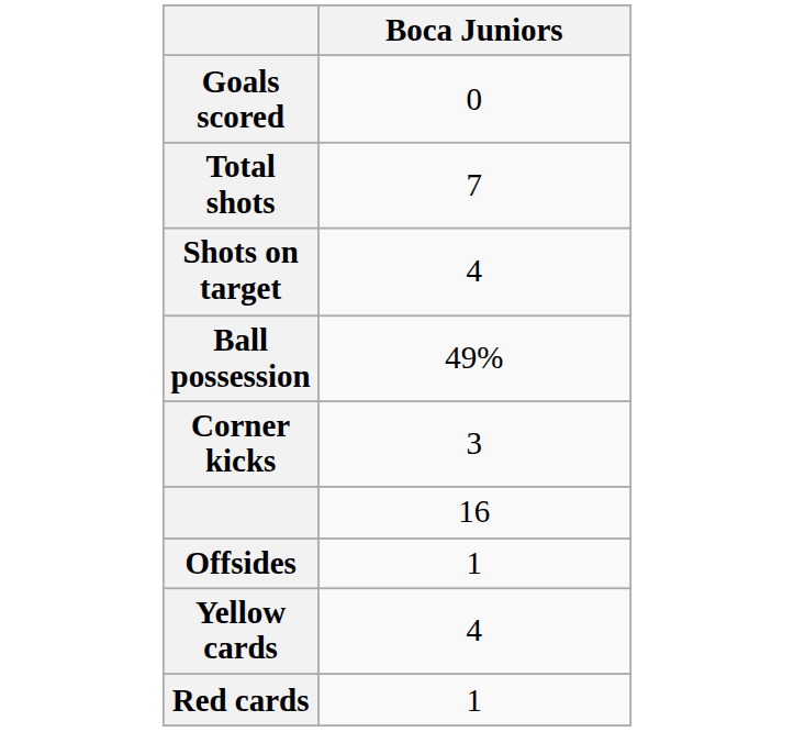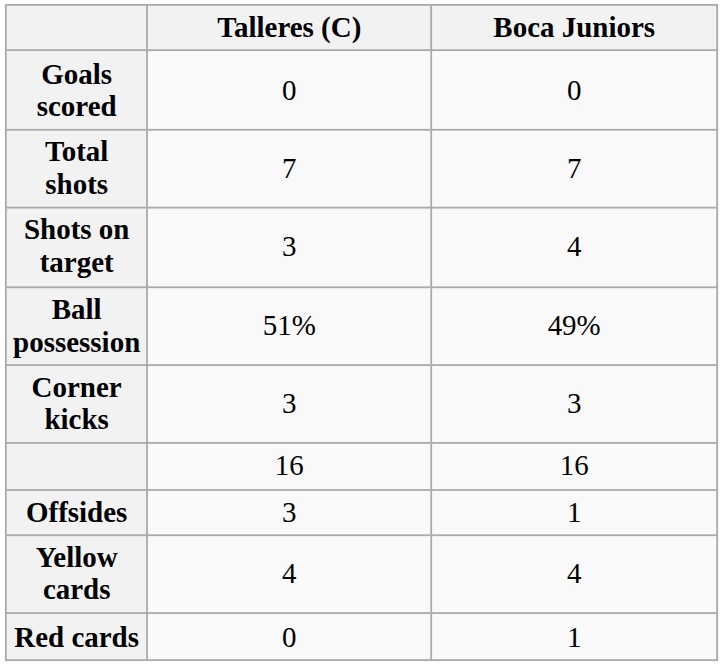+ column: Talleres (C) | 0 | 7 | 3 | 51% | 3 | 16 | 3 | 4 | 0
